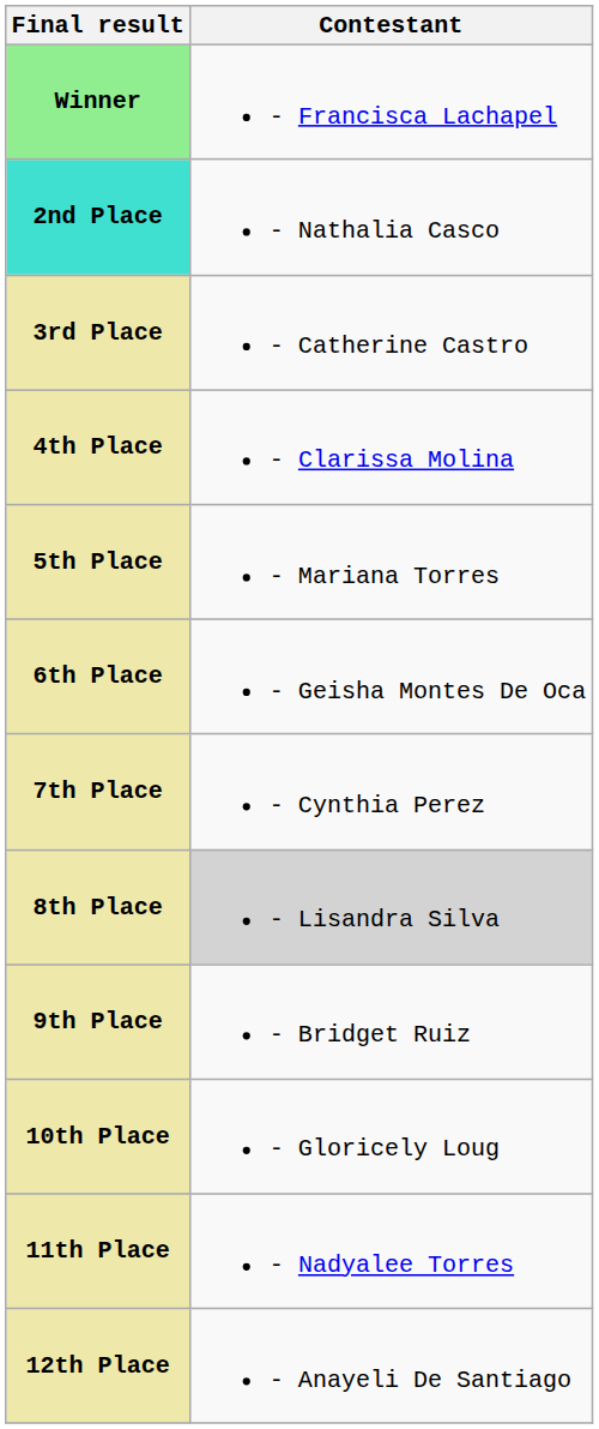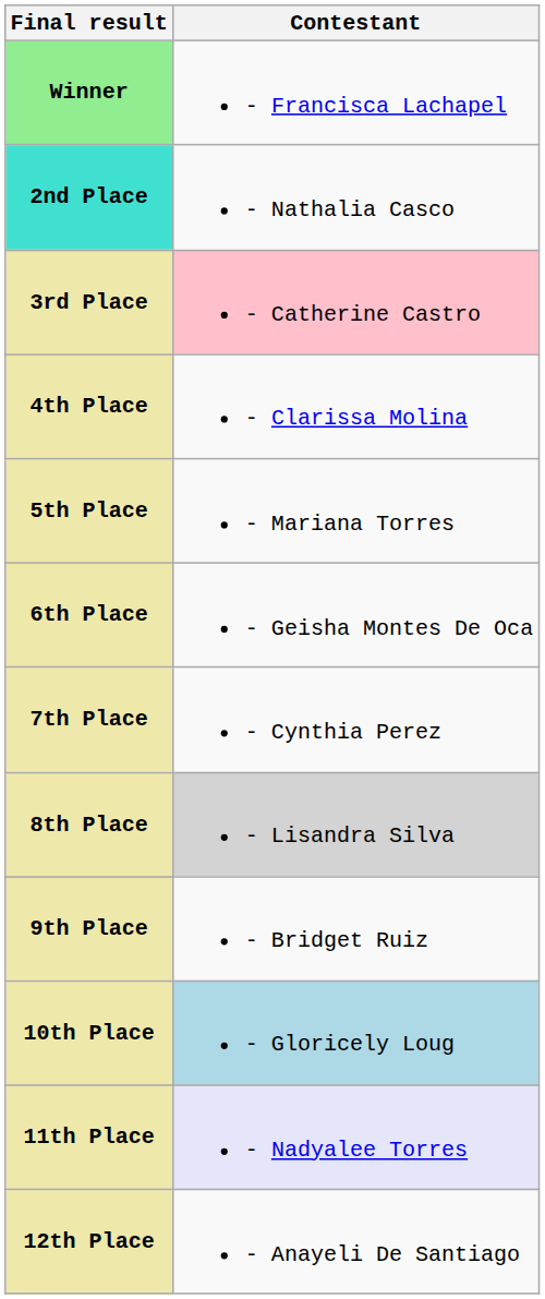3rd Place | Contestant: no background -> pink background
10th Place | Contestant: no background -> lightblue background
11th Place | Contestant: no background -> lavender background
